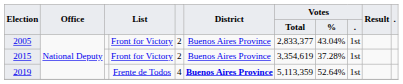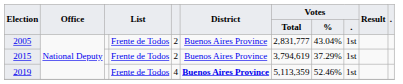2005 | column 4: Front for Victory -> Frente de Todos
2005 | Votes / Total: 2,833,377 -> 2,831,777
2015 | column 4: Front for Victory -> Frente de Todos
2015 | Votes / Total: 3,354,619 -> 3,794,619
2015 | Votes / %: 37.28% -> 37.29%
2019 | Votes / %: 52.64% -> 52.46%
